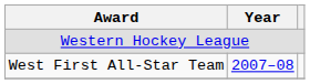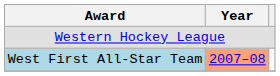West First All-Star Team | Award: no background -> lightblue background
West First All-Star Team | Year: no background -> lightsalmon background
